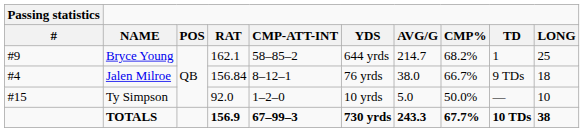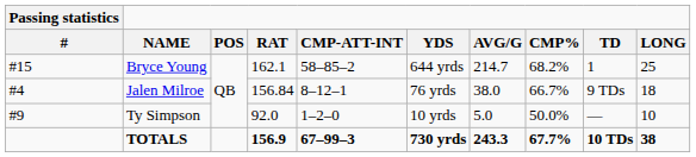Bryce Young | Passing statistics / #: #9 -> #15
Ty Simpson | Passing statistics / #: #15 -> #9
